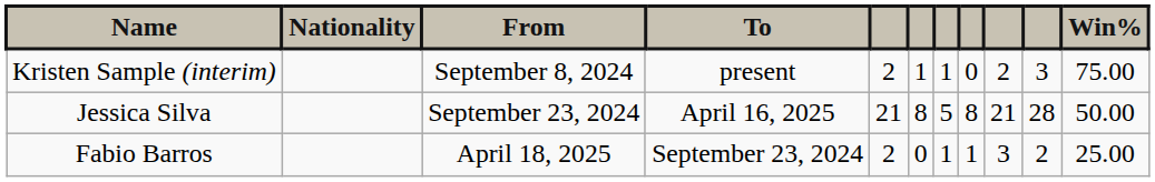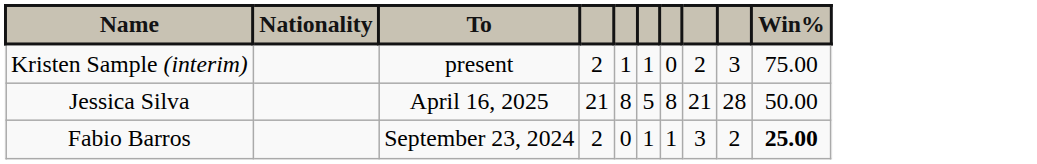- column: From | September 8, 2024 | September 23, 2024 | April 18, 2025
Fabio Barros | Win%: normal -> bold
